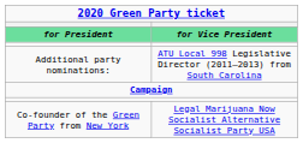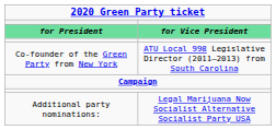row 5 | column 1: Additional party nominations: -> Co-founder of the Green Party from New York
row 8 | column 1: Co-founder of the Green Party from New York -> Additional party nominations:
